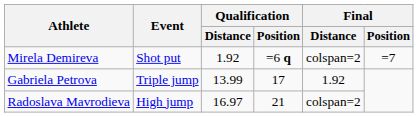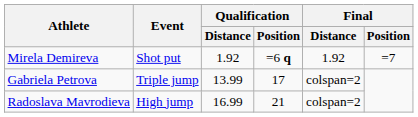Mirela Demireva | Final / Distance: colspan=2 -> 1.92
Gabriela Petrova | Final / Distance: 1.92 -> colspan=2
Radoslava Mavrodieva | Qualification / Distance: 16.97 -> 16.99
